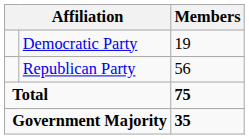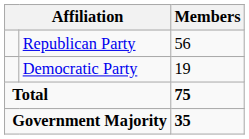rows swapped: Republican Party <-> Democratic Party
